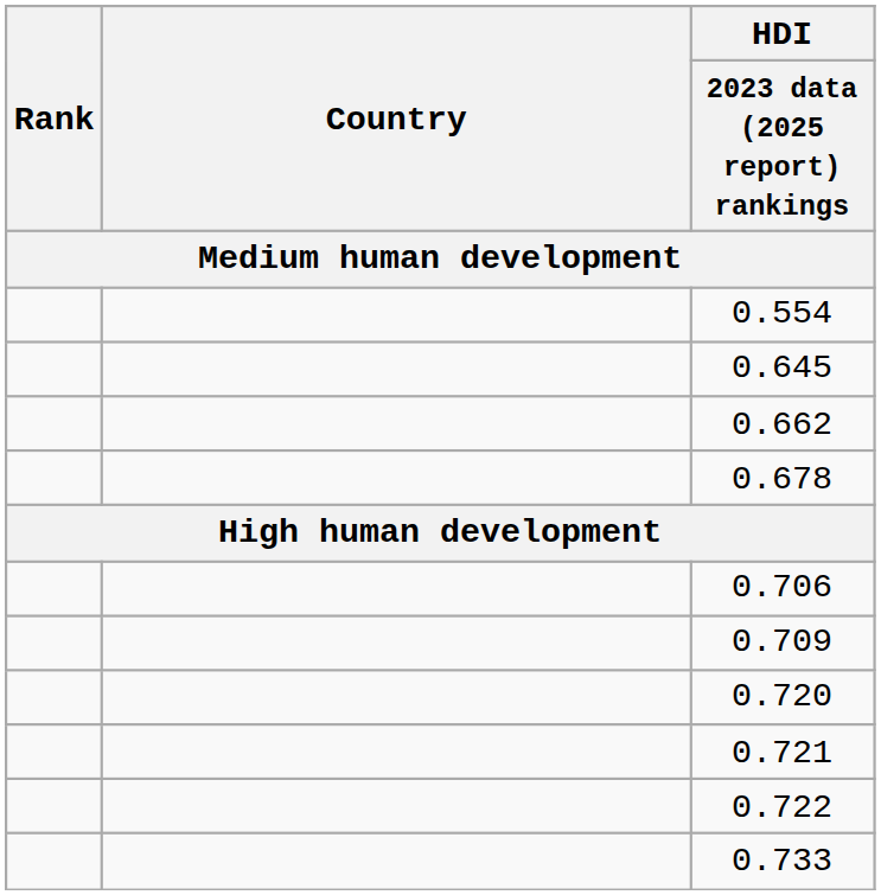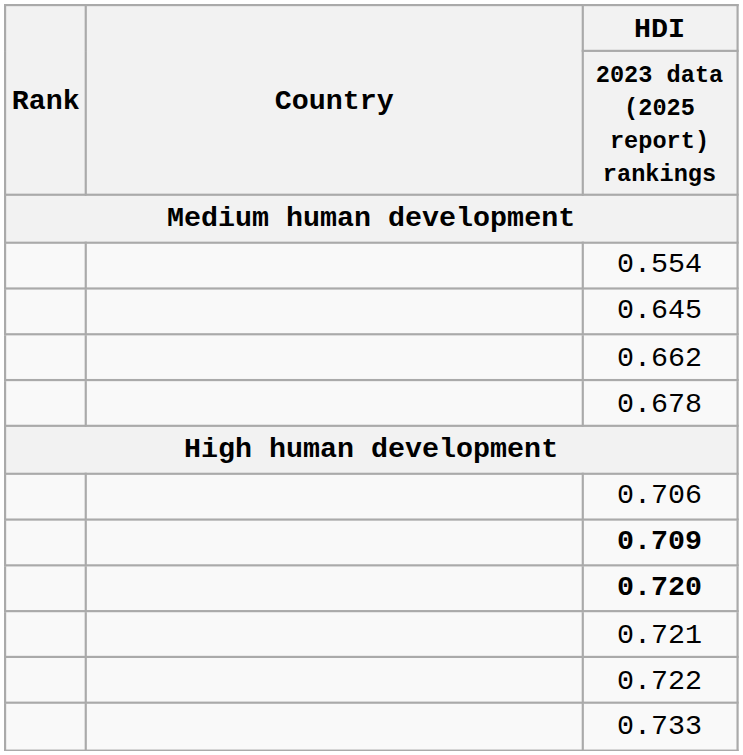0.709 | HDI / 2023 data (2025 report) rankings: normal -> bold
0.720 | HDI / 2023 data (2025 report) rankings: normal -> bold
